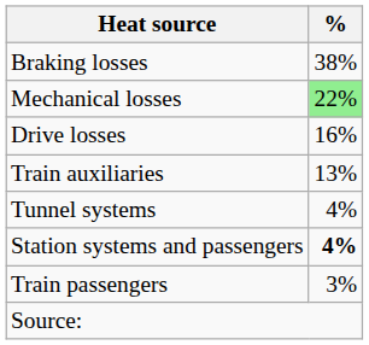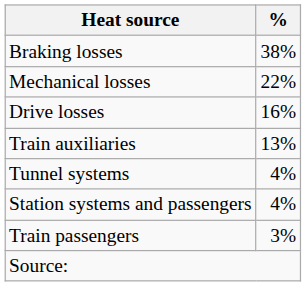Mechanical losses | %: lightgreen background -> no background
Station systems and passengers | %: bold -> normal
